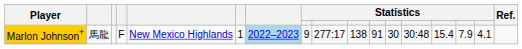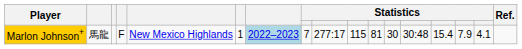Marlon Johnson+ | column 8: 9 -> 7
Marlon Johnson+ | column 10: 138 -> 115
Marlon Johnson+ | column 11: 91 -> 81
